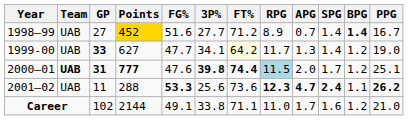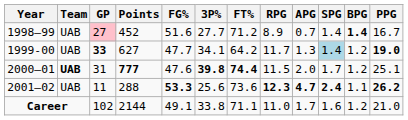1998–99 | GP: no background -> pink background
1998–99 | Points: gold background -> no background
1999-00 | FT%: lightyellow background -> no background
1999-00 | SPG: no background -> lightblue background
1999-00 | PPG: normal -> bold
2000–01 | GP: bold -> normal
2000–01 | RPG: lightblue background -> no background
